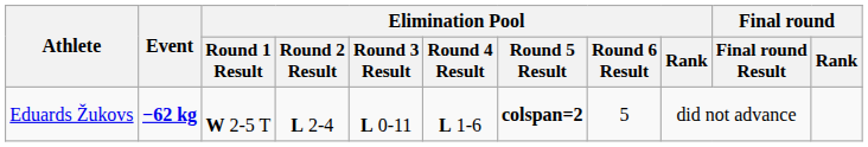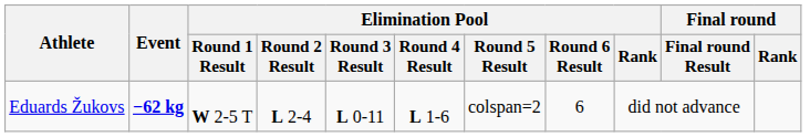Eduards Žukovs | Elimination Pool / Round 5 Result: bold -> normal
Eduards Žukovs | Elimination Pool / Round 6 Result: 5 -> 6
